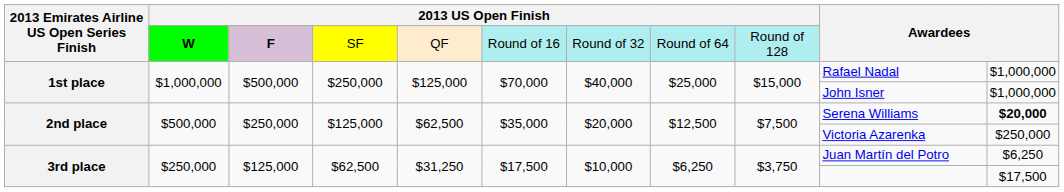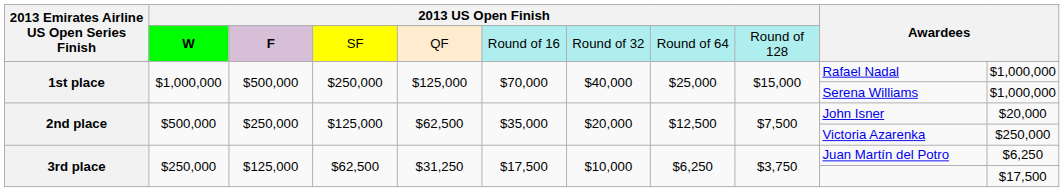row 4 | column 10: John Isner -> Serena Williams
row 5 | column 10: Serena Williams -> John Isner
row 5 | column 11: bold -> normal
